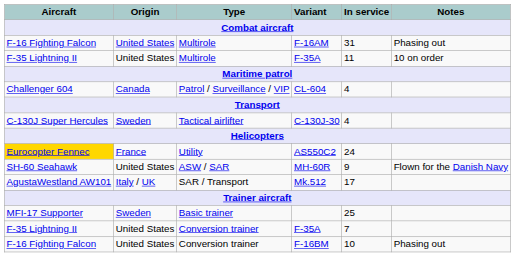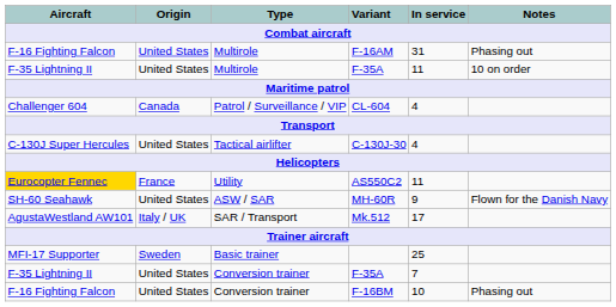C-130J-30 | Origin: Sweden -> United States
AS550C2 | In service: 24 -> 11
